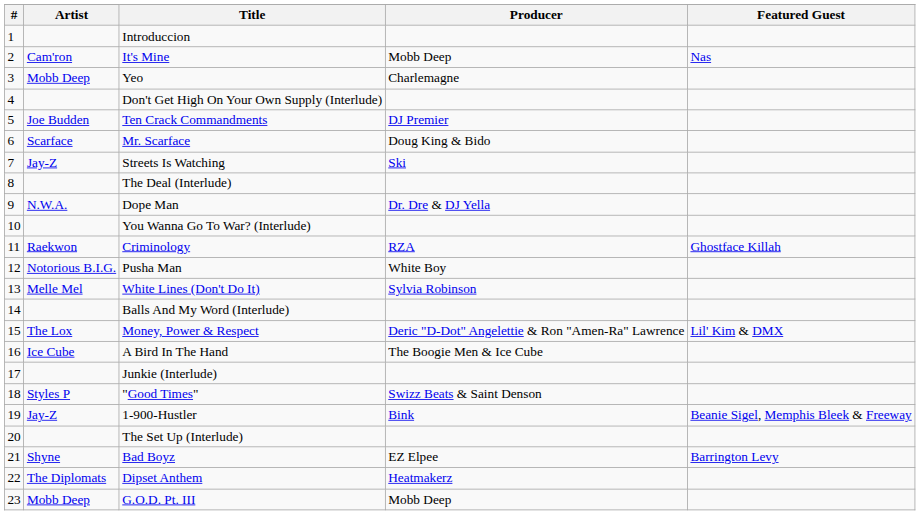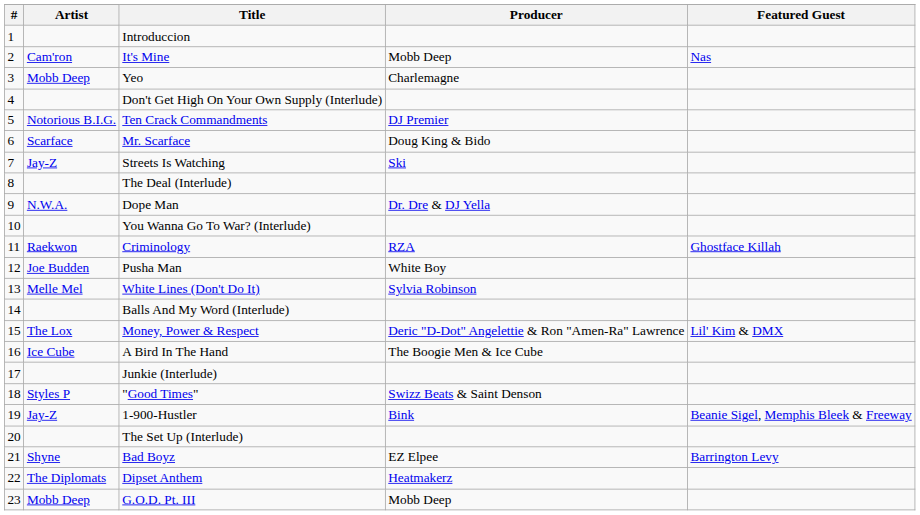Ten Crack Commandments | Artist: Joe Budden -> Notorious B.I.G.
Pusha Man | Artist: Notorious B.I.G. -> Joe Budden
